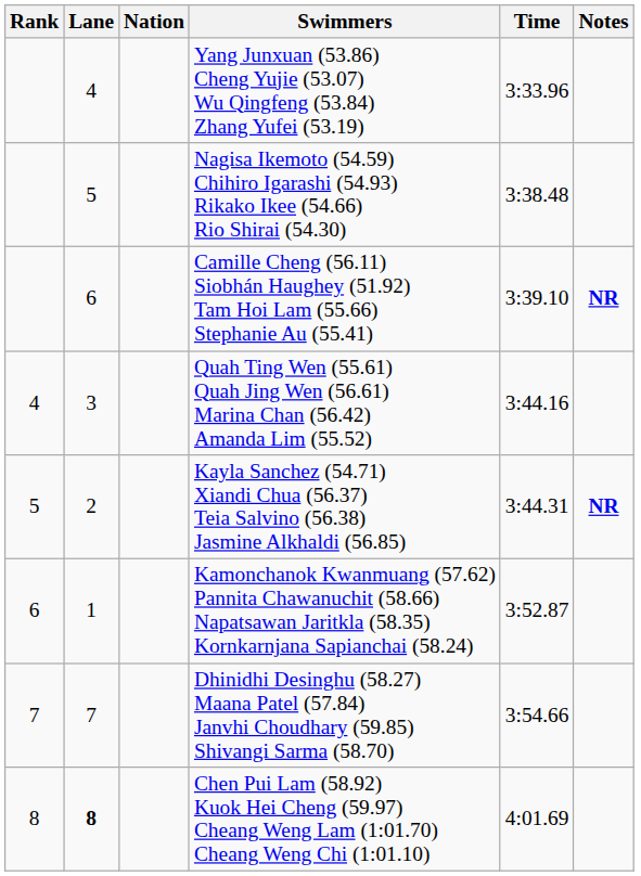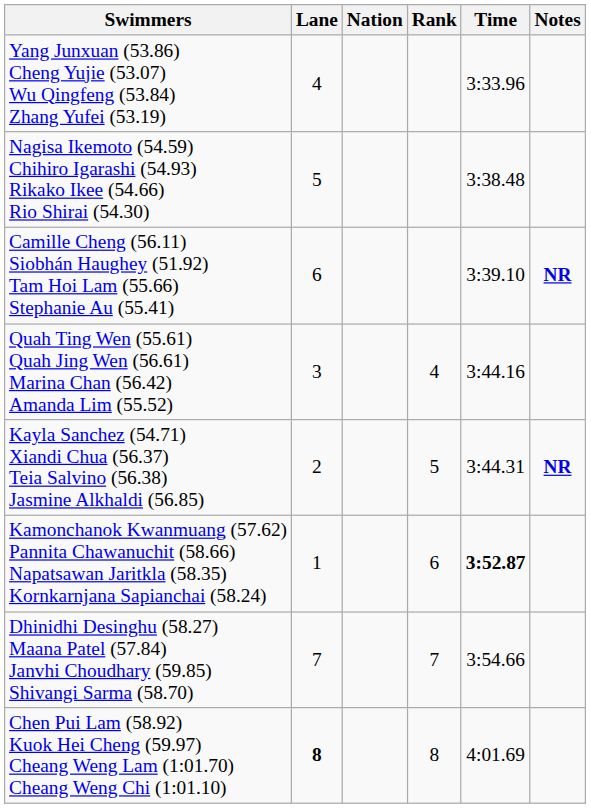columns swapped: Rank <-> Swimmers
row 7 | Time: normal -> bold
